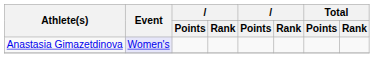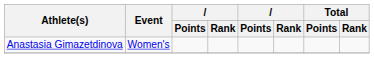Anastasia Gimazetdinova | Event: lavender background -> no background
